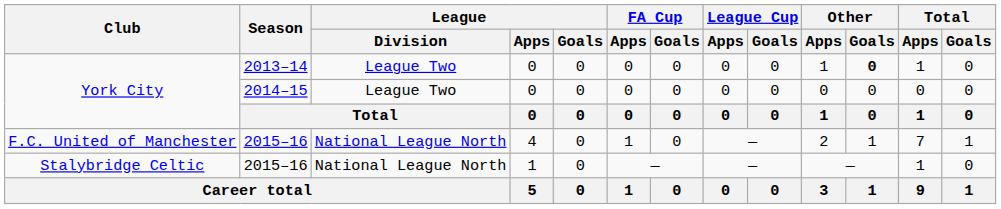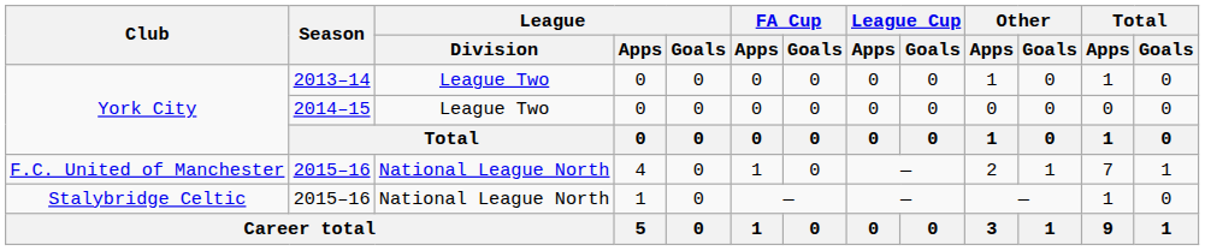York City / 2013–14 | Other / Goals: bold -> normal
